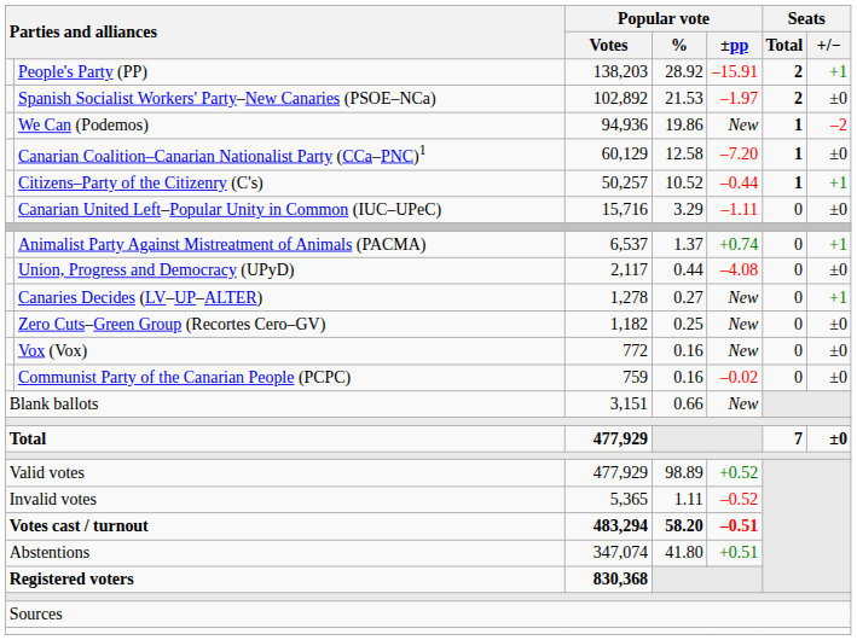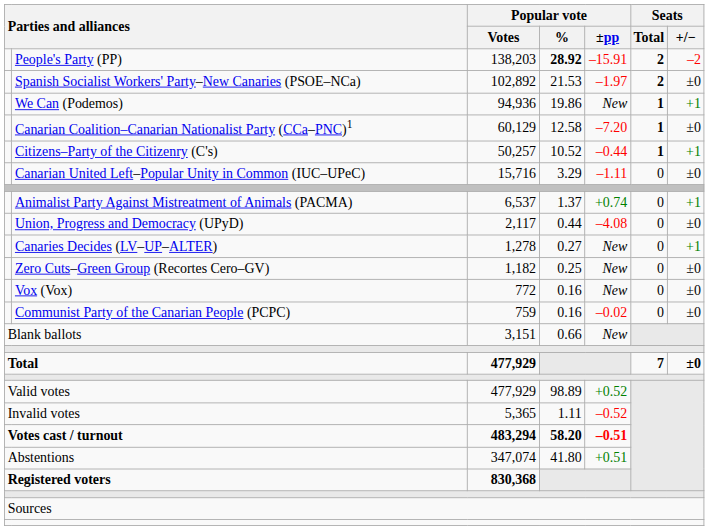People's Party (PP) | Popular vote / %: normal -> bold
People's Party (PP) | Seats / +/−: +1 -> –2
We Can (Podemos) | Seats / +/−: –2 -> +1
